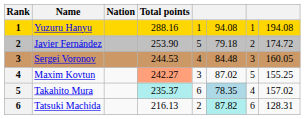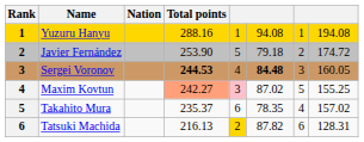Sergei Voronov | Total points: normal -> bold
Sergei Voronov | column 6: normal -> bold
Maxim Kovtun | column 5: no background -> pink background
Takahito Mura | Total points: paleturquoise background -> no background
Takahito Mura | column 6: lightblue background -> no background
Tatsuki Machida | column 5: no background -> gold background
Tatsuki Machida | column 6: paleturquoise background -> no background
